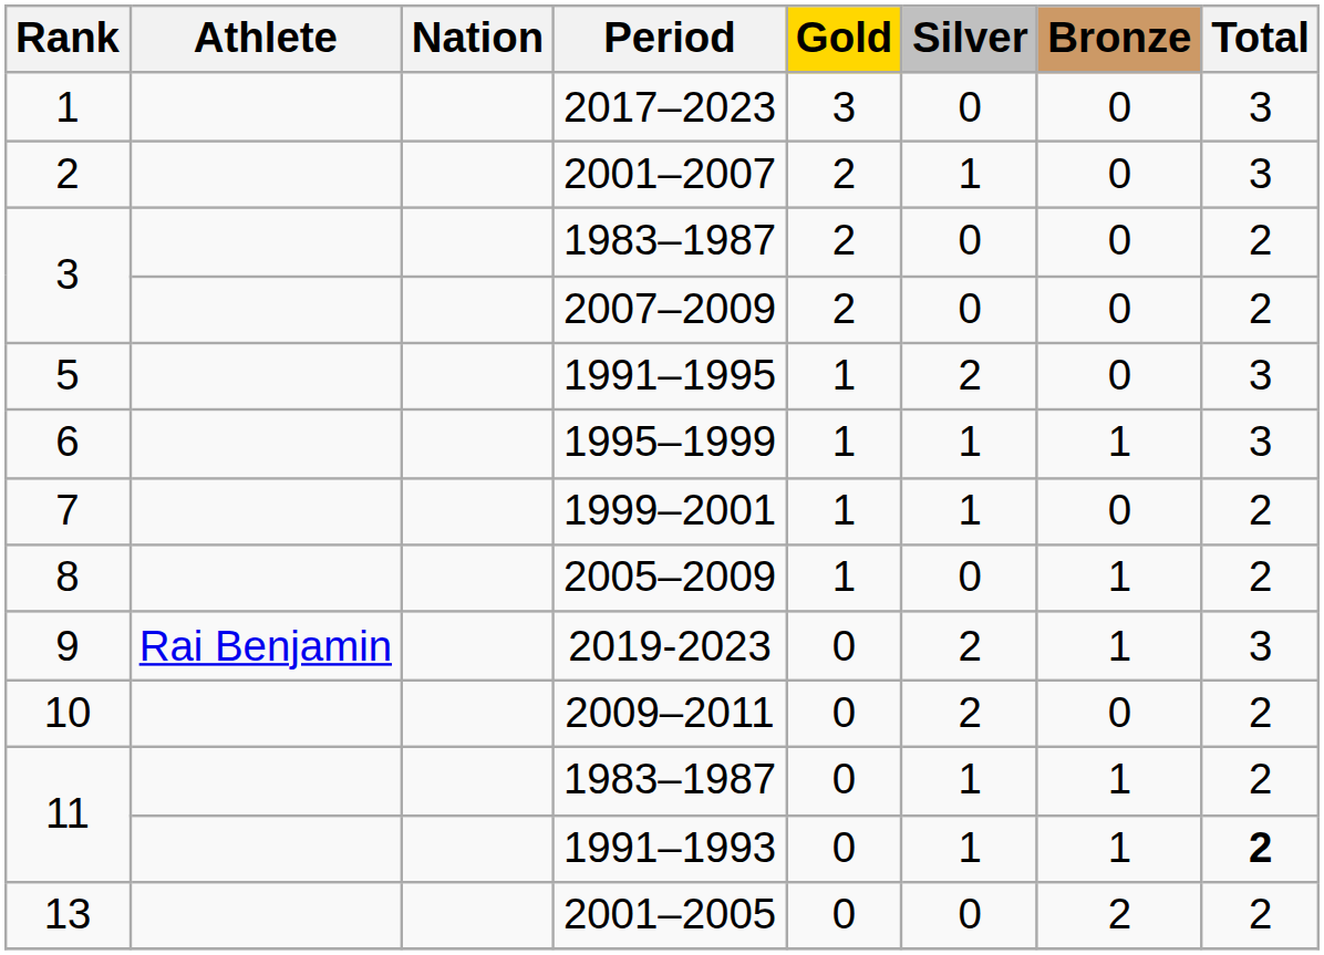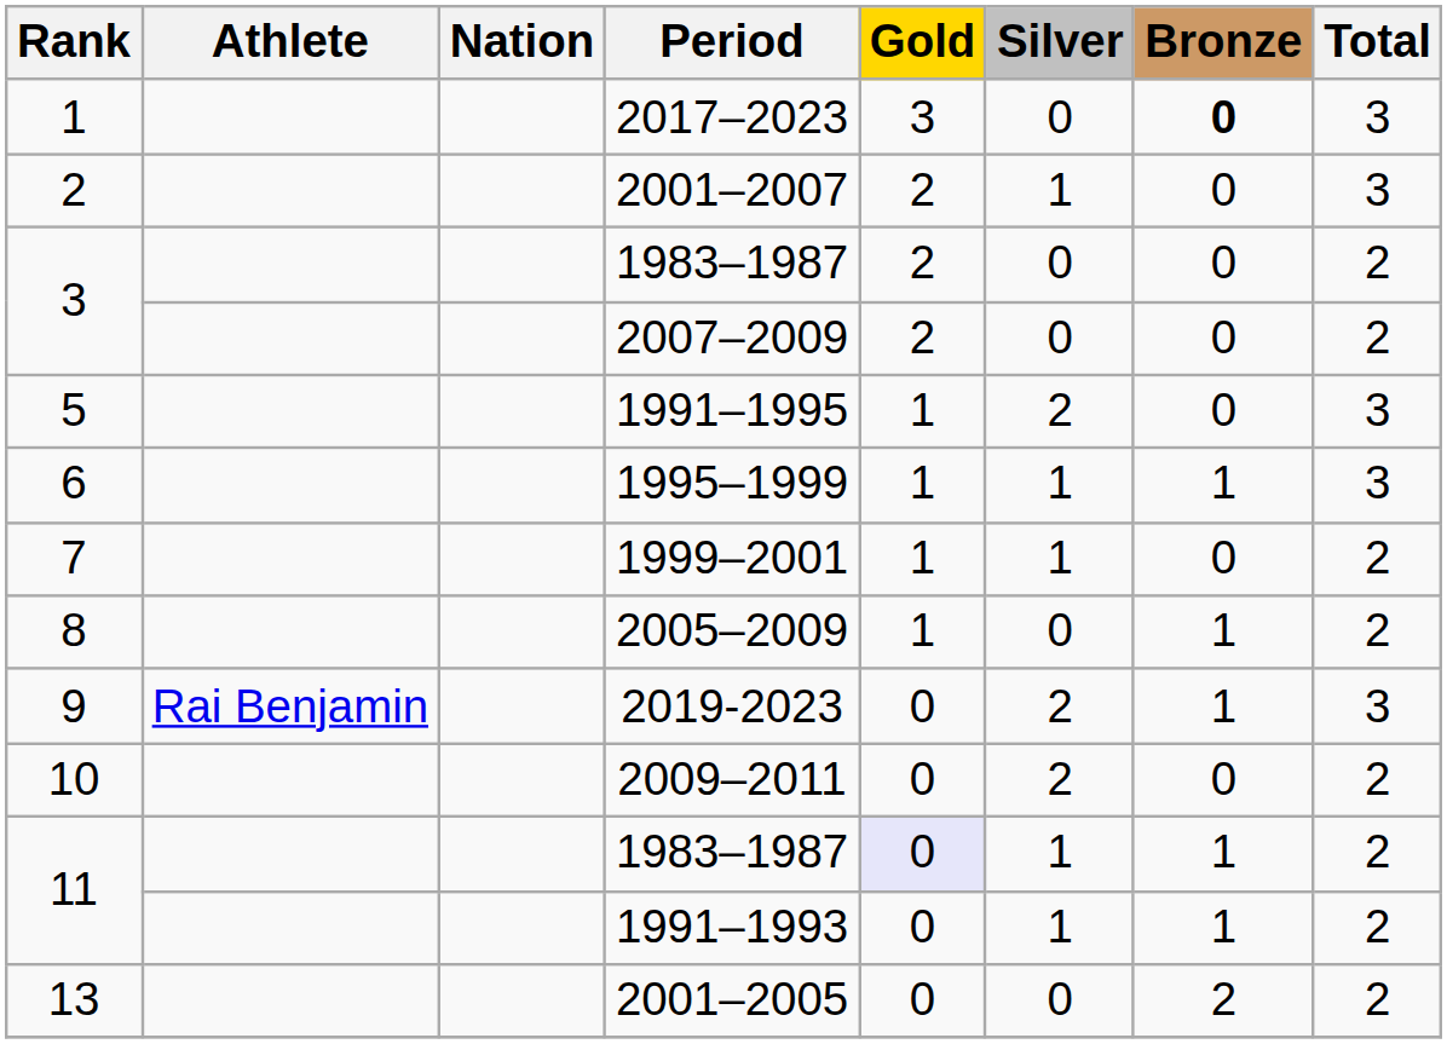2017–2023 | Bronze: normal -> bold
11 / 1983–1987 | Gold: no background -> lavender background
1991–1993 | Total: bold -> normal
